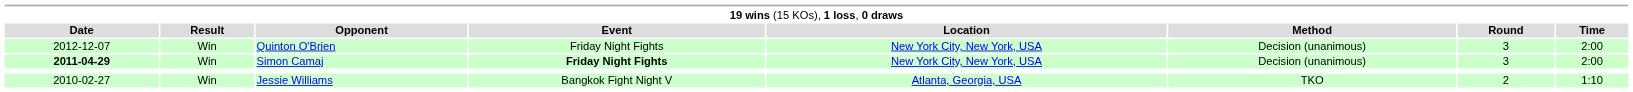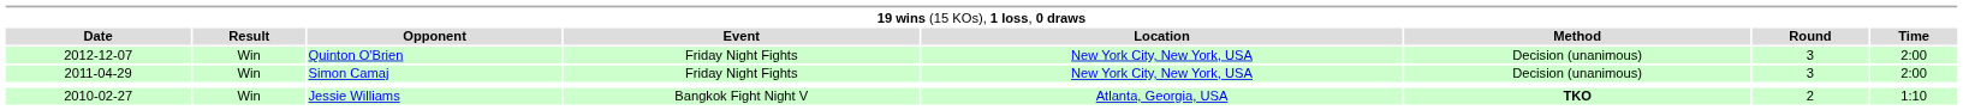Simon Camaj | column 1: bold -> normal
Simon Camaj | column 4: bold -> normal
Jessie Williams | column 6: normal -> bold
